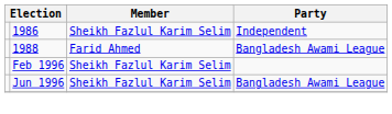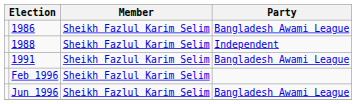1986 | Party: Independent -> Bangladesh Awami League
1988 | Member: Farid Ahmed -> Sheikh Fazlul Karim Selim
1988 | Party: Bangladesh Awami League -> Independent
+ row: 1991 | Sheikh Fazlul Karim Selim | Bangladesh Awami League
